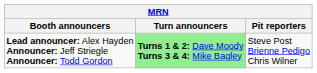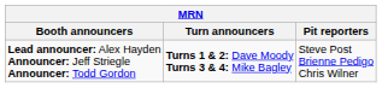row 3 | Turn announcers: lightgreen background -> no background
